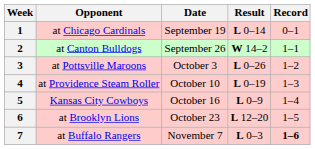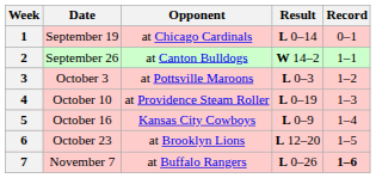columns swapped: Date <-> Opponent
3 | Result: L 0–26 -> L 0–3
7 | Result: L 0–3 -> L 0–26
